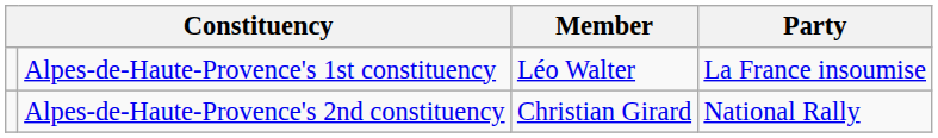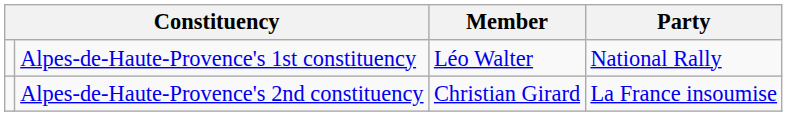Alpes-de-Haute-Provence's 1st constituency | Party: La France insoumise -> National Rally
Alpes-de-Haute-Provence's 2nd constituency | Party: National Rally -> La France insoumise
